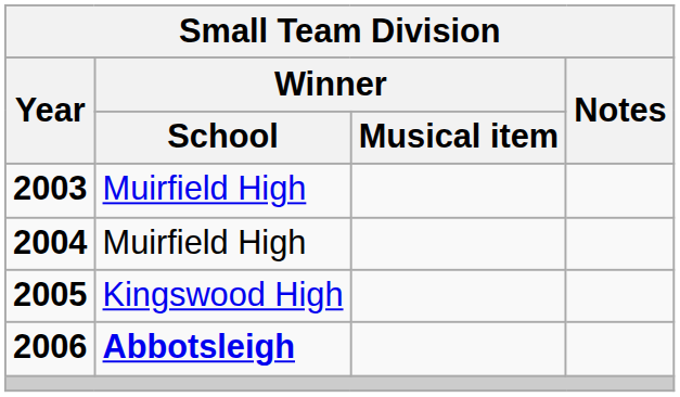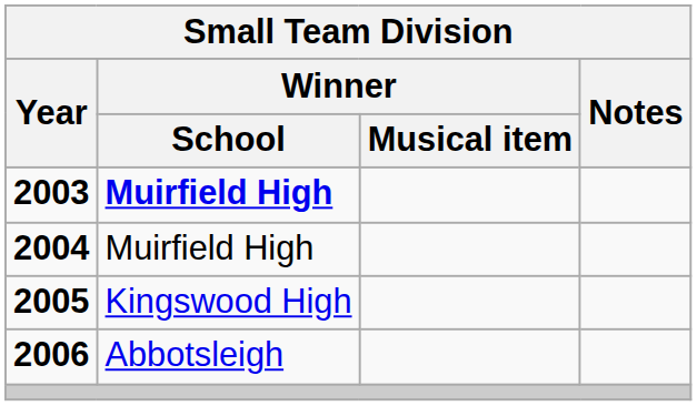2003 | Winner / School: normal -> bold
2006 | Winner / School: bold -> normal
